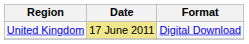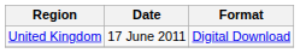United Kingdom | Date: khaki background -> no background
